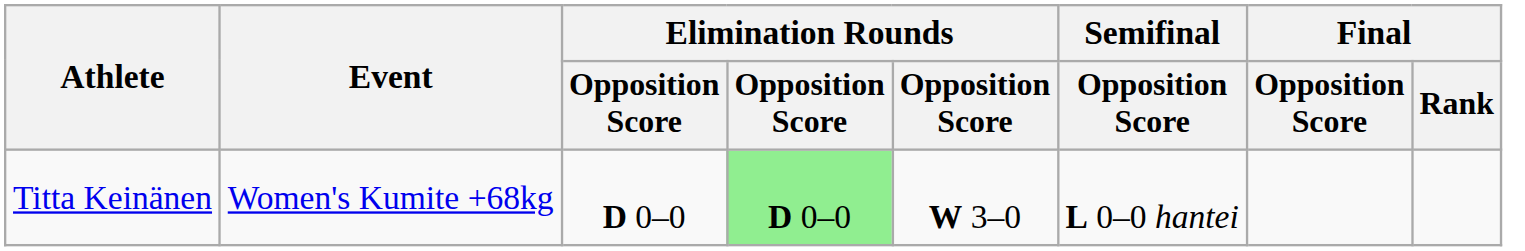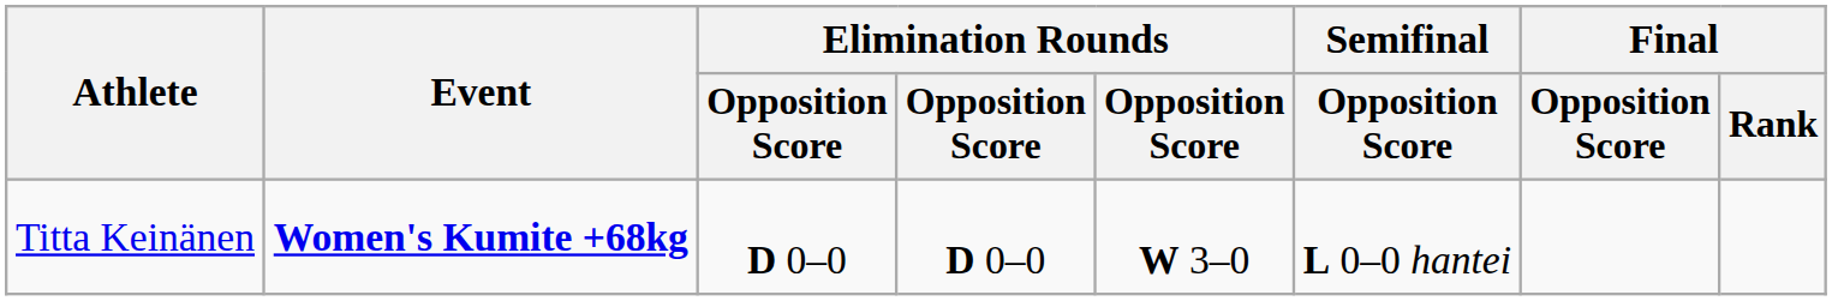Titta Keinänen | Event: normal -> bold
Titta Keinänen | column 4: lightgreen background -> no background
